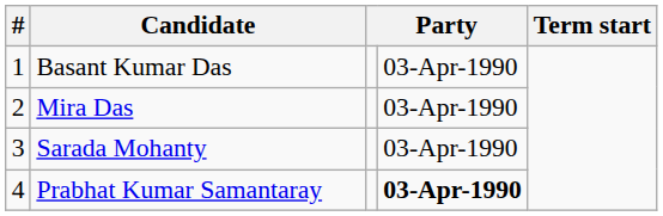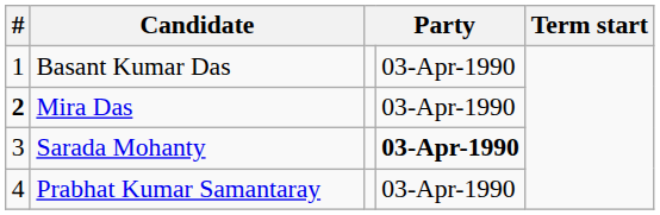Mira Das | #: normal -> bold
Sarada Mohanty | column 4: normal -> bold
Prabhat Kumar Samantaray | column 4: bold -> normal
